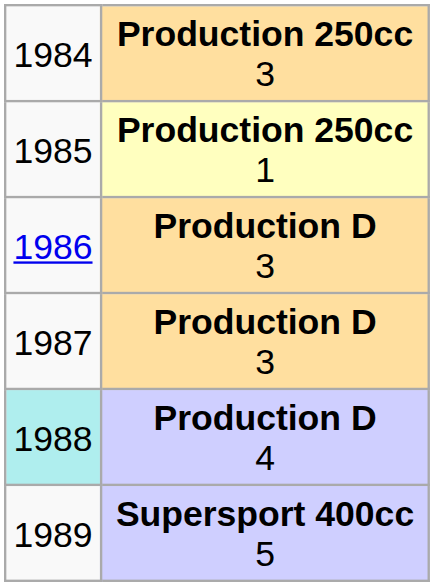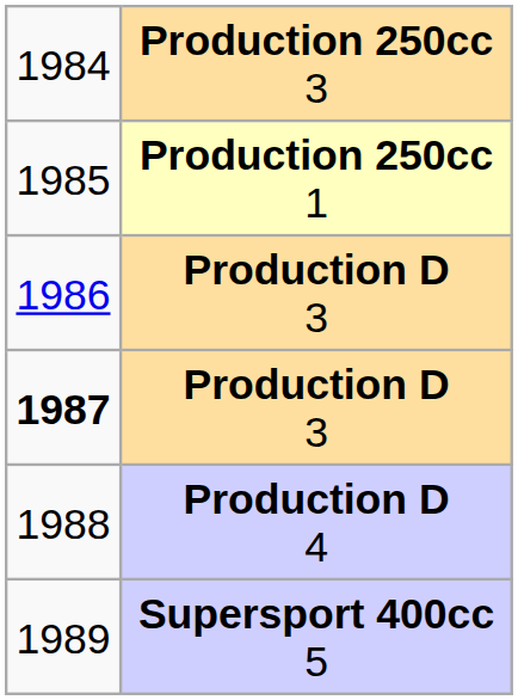1987 | column 1: normal -> bold
1988 | column 1: paleturquoise background -> no background
